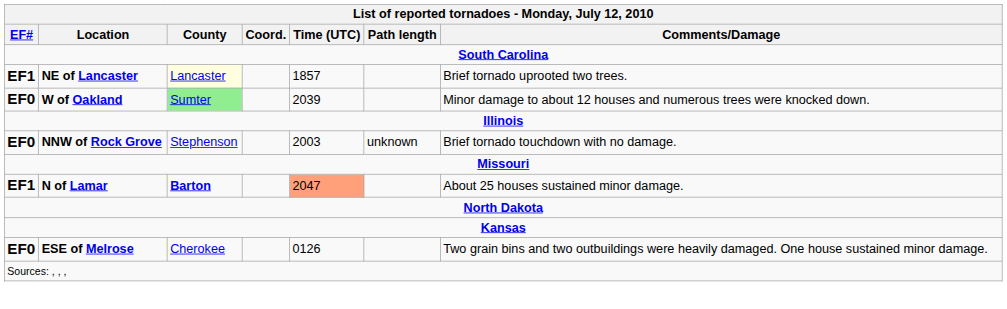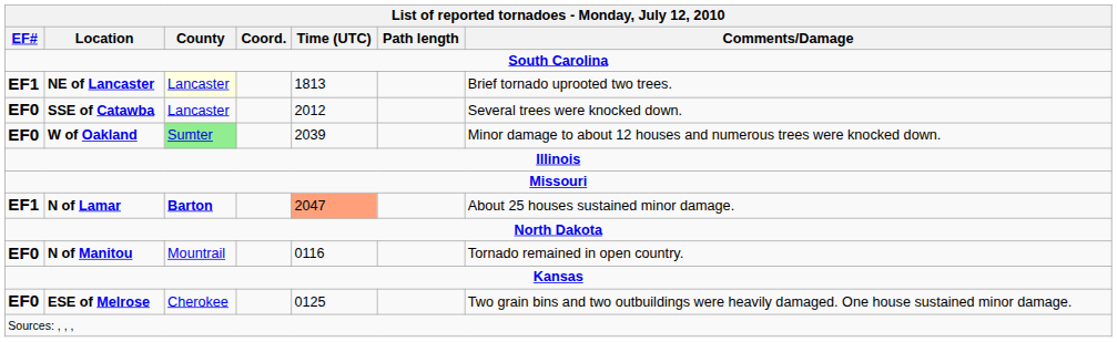NE of Lancaster | Time (UTC): 1857 -> 1813
+ row: EF0 | SSE of Catawba | Lancaster | 2012 | Several trees were knocked down.
- row: EF0 | NNW of Rock Grove | Stephenson | 2003 | unknown | Brief tornado touchdown with no damage.
+ row: EF0 | N of Manitou | Mountrail | 0116 | Tornado remained in open country.
ESE of Melrose | Time (UTC): 0126 -> 0125
